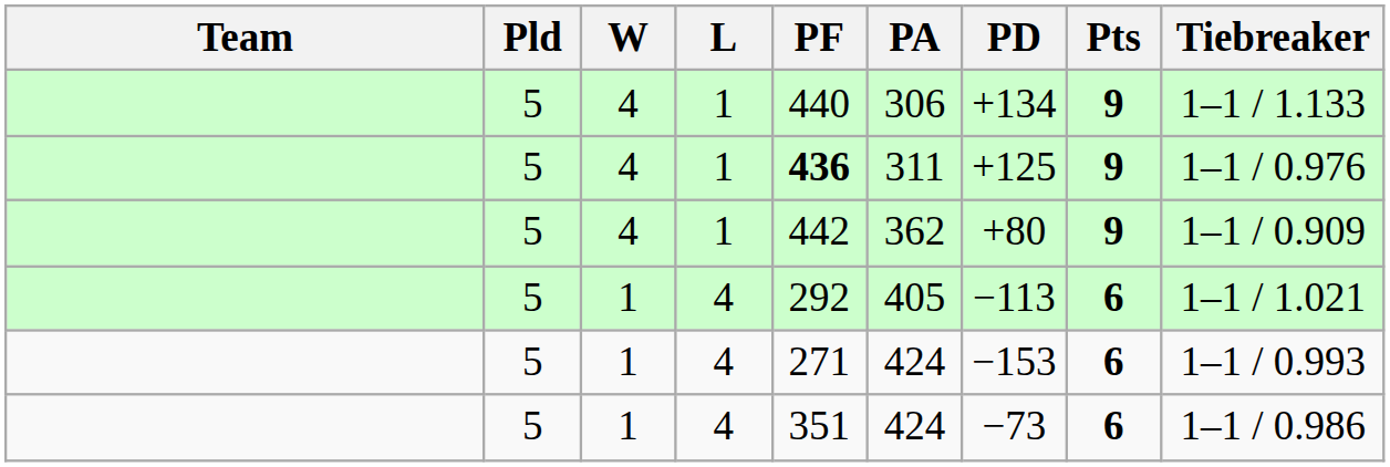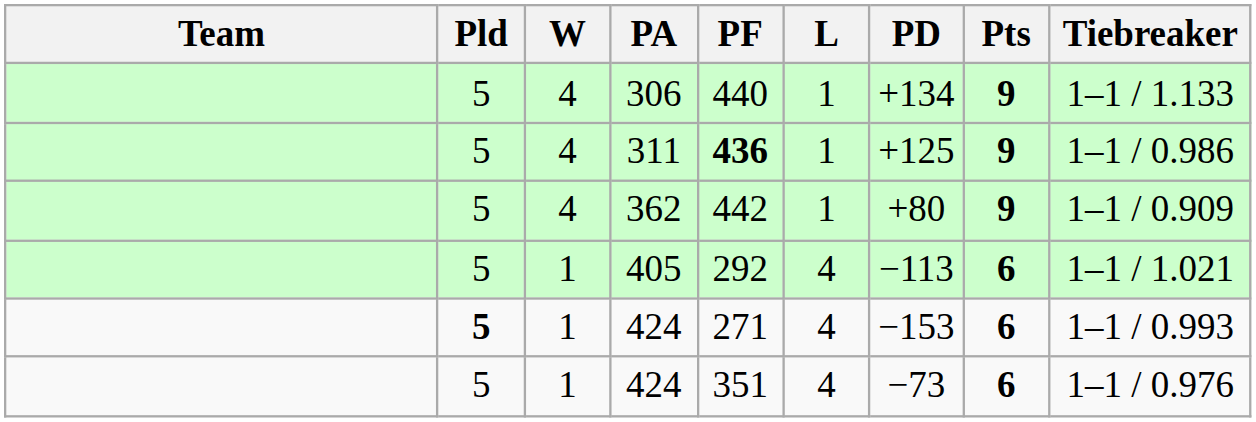columns swapped: L <-> PA
row 3 | Tiebreaker: 1–1 / 0.976 -> 1–1 / 0.986
row 6 | Pld: normal -> bold
row 7 | Tiebreaker: 1–1 / 0.986 -> 1–1 / 0.976
